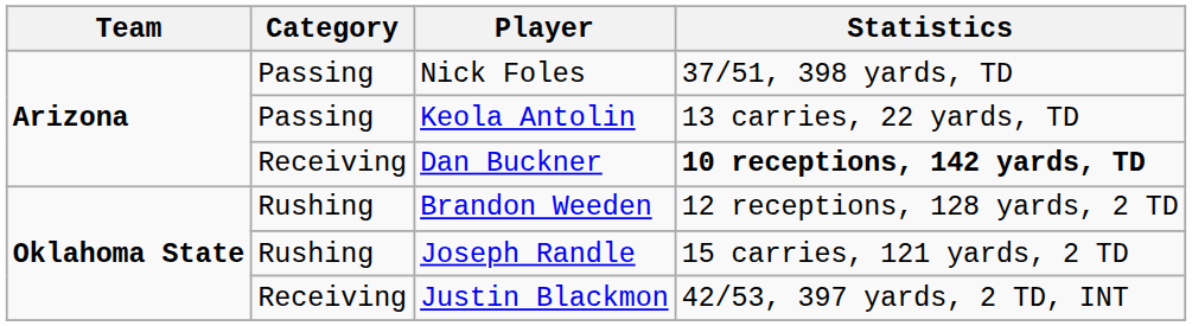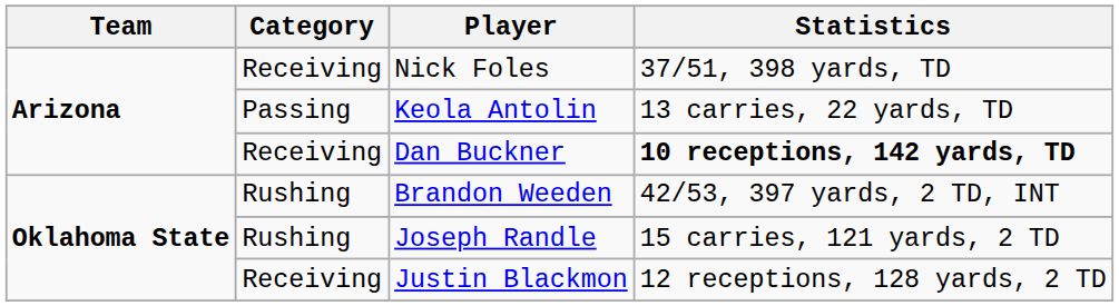Nick Foles | Category: Passing -> Receiving
Brandon Weeden | Statistics: 12 receptions, 128 yards, 2 TD -> 42/53, 397 yards, 2 TD, INT
Justin Blackmon | Statistics: 42/53, 397 yards, 2 TD, INT -> 12 receptions, 128 yards, 2 TD
